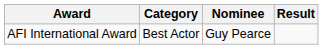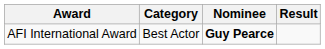AFI International Award | Nominee: normal -> bold
